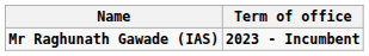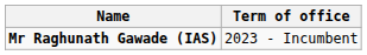Mr Raghunath Gawade (IAS) | Term of office: bold -> normal
